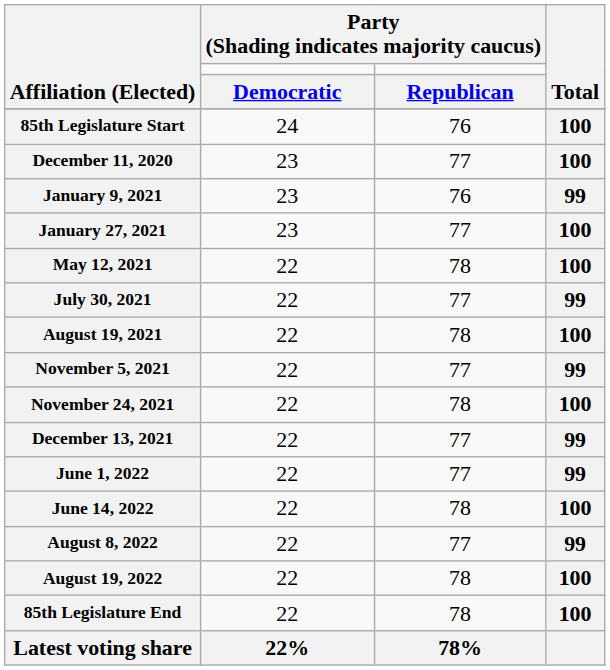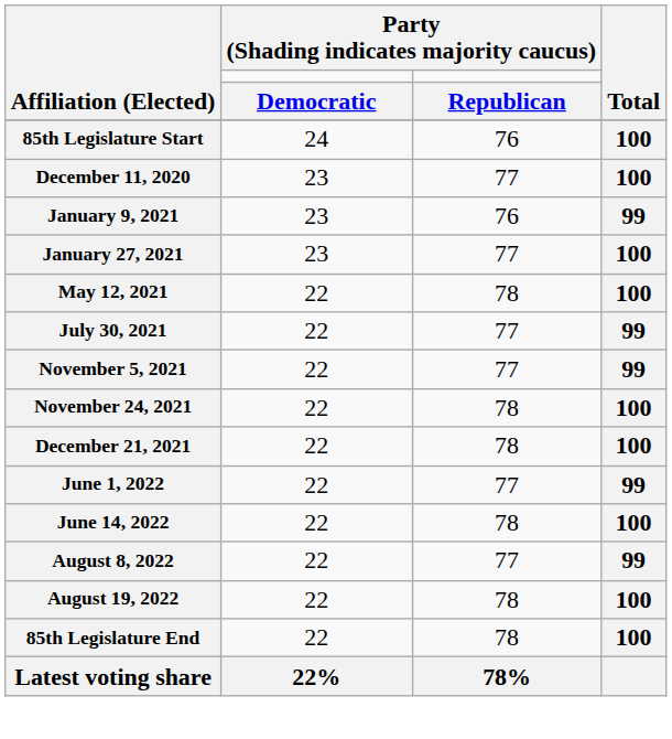- row: August 19, 2021 | 22 | 78 | 100
- row: December 13, 2021 | 22 | 77 | 99
+ row: December 21, 2021 | 22 | 78 | 100
